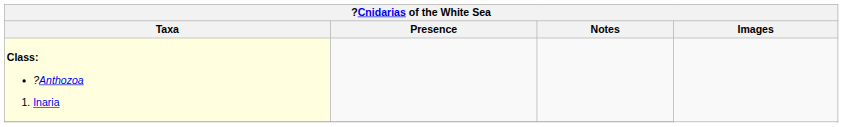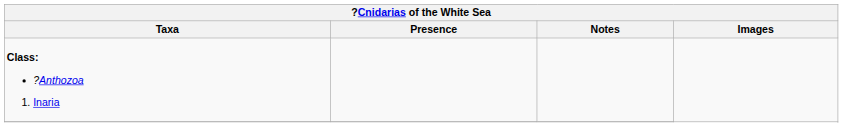Class: ?Anthozoa Inaria | Taxa: lightyellow background -> no background
